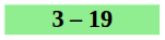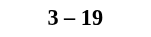row 1 | column 1: lightgreen background -> no background
